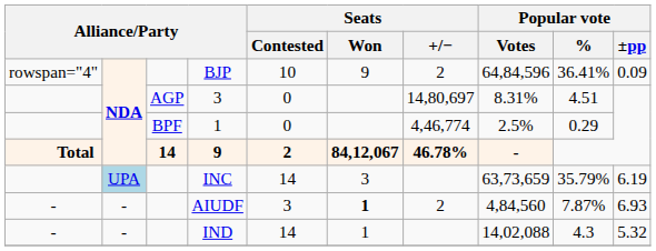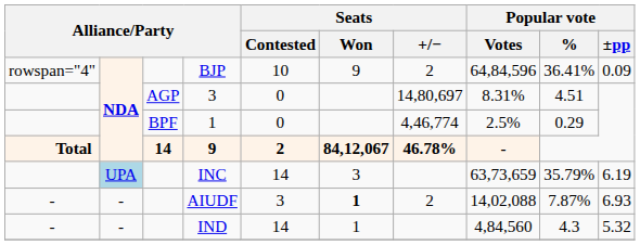AIUDF | Popular vote / Votes: 4,84,560 -> 14,02,088
IND | Popular vote / Votes: 14,02,088 -> 4,84,560
